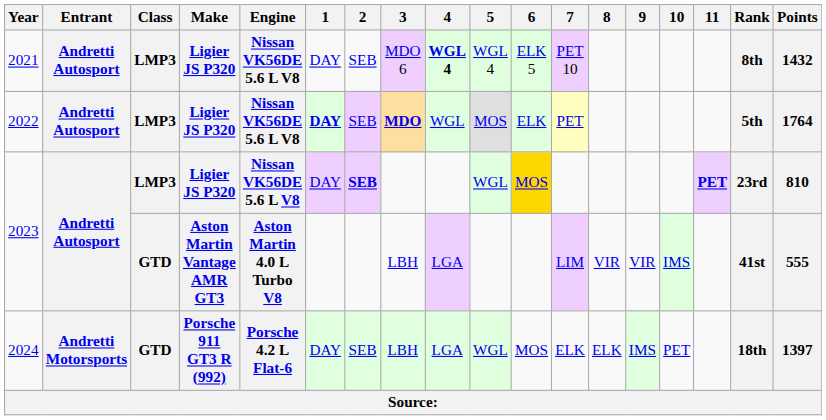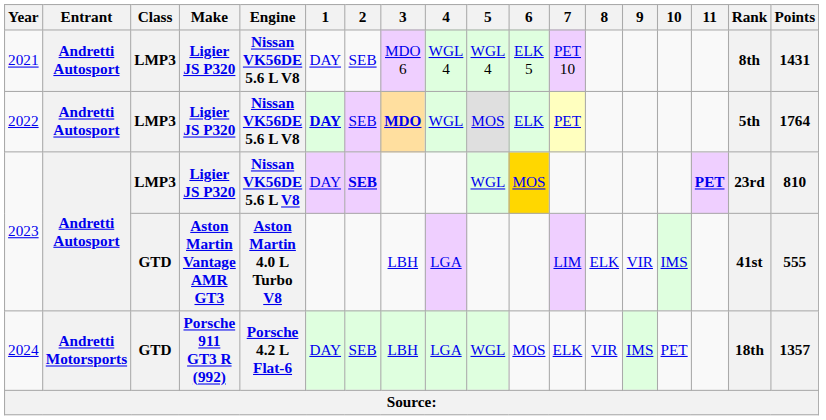2021 | 4: bold -> normal
2021 | Points: 1432 -> 1431
2023 / Aston Martin Vantage AMR GT3 | 8: VIR -> ELK
2024 | 8: ELK -> VIR
2024 | Points: 1397 -> 1357
